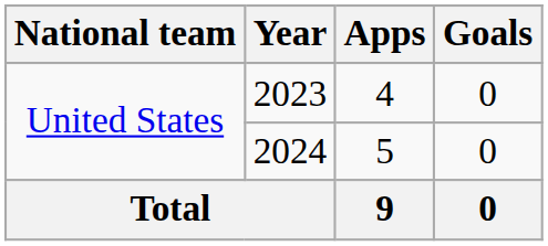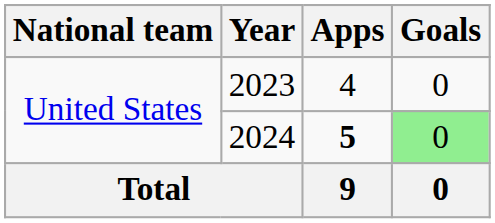2024 | Apps: normal -> bold
2024 | Goals: no background -> lightgreen background
